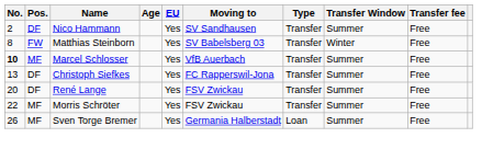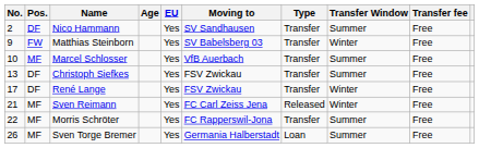Matthias Steinborn | No.: 8 -> 9
Marcel Schlosser | No.: bold -> normal
Christoph Siefkes | Moving to: FC Rapperswil-Jona -> FSV Zwickau
René Lange | No.: 20 -> 17
René Lange | Transfer Window: Summer -> Winter
+ row: 21 | MF | Sven Reimann | Yes | FC Carl Zeiss Jena | Released | Winter | Free
Morris Schröter | Moving to: FSV Zwickau -> FC Rapperswil-Jona
